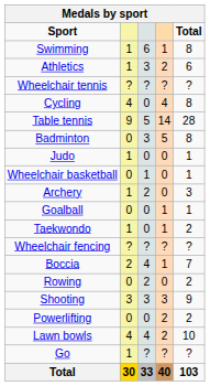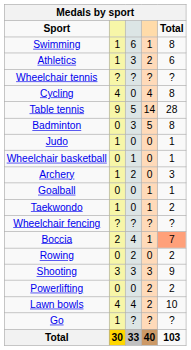Boccia | Total: no background -> lightsalmon background
